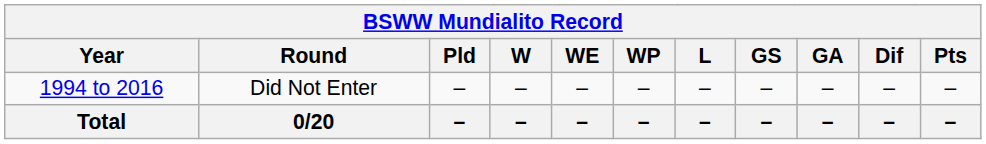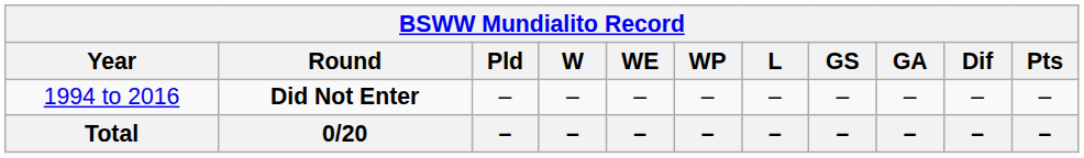1994 to 2016 | Round: normal -> bold
